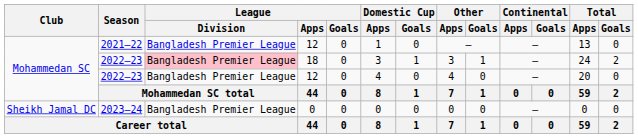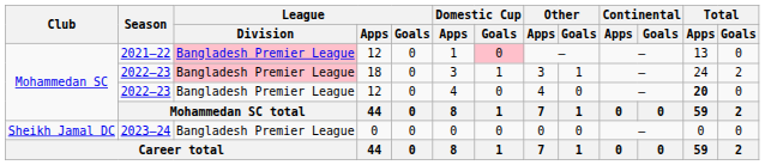2021–22 | League / Division: no background -> pink background
2021–22 | Domestic Cup / Goals: no background -> pink background
2022–23 / 12 | Total / Apps: normal -> bold
